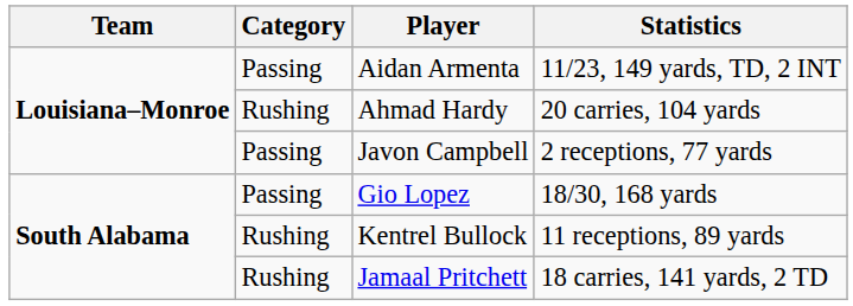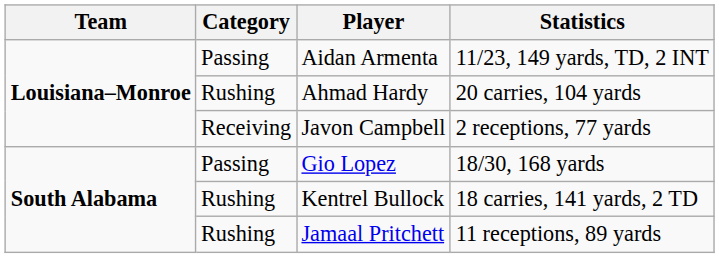Javon Campbell | Category: Passing -> Receiving
Kentrel Bullock | Statistics: 11 receptions, 89 yards -> 18 carries, 141 yards, 2 TD
Jamaal Pritchett | Statistics: 18 carries, 141 yards, 2 TD -> 11 receptions, 89 yards
